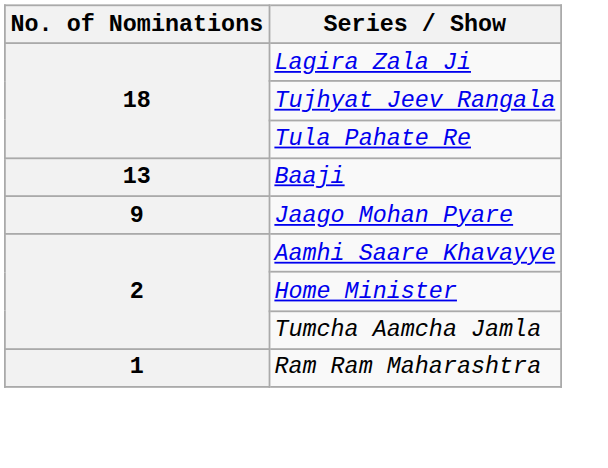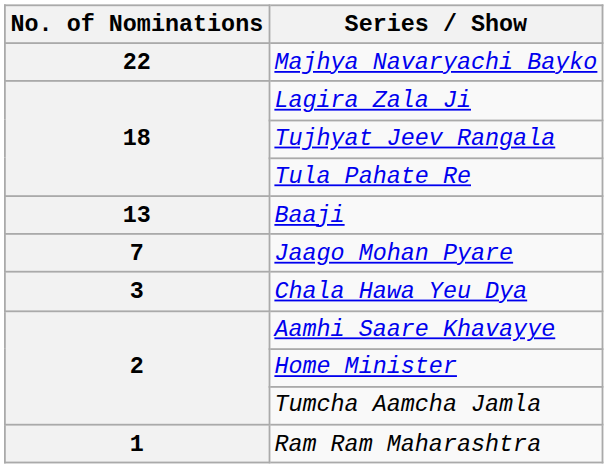+ row: 22 | Majhya Navaryachi Bayko
Jaago Mohan Pyare | No. of Nominations: 9 -> 7
+ row: 3 | Chala Hawa Yeu Dya
